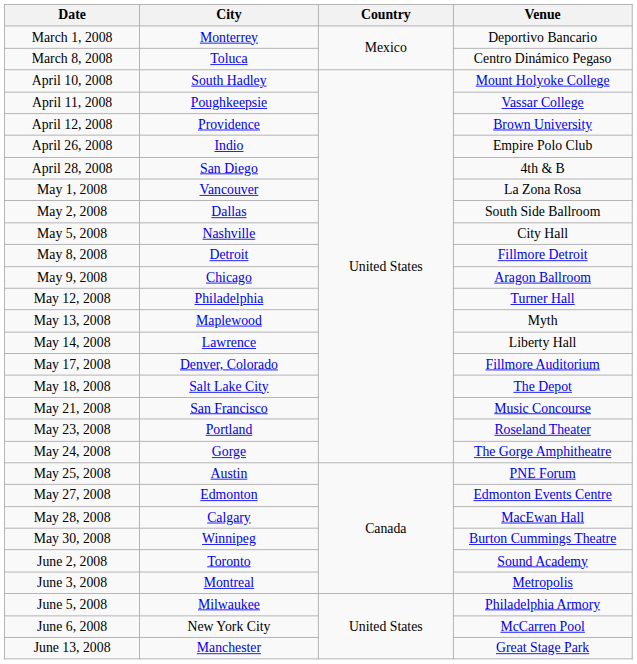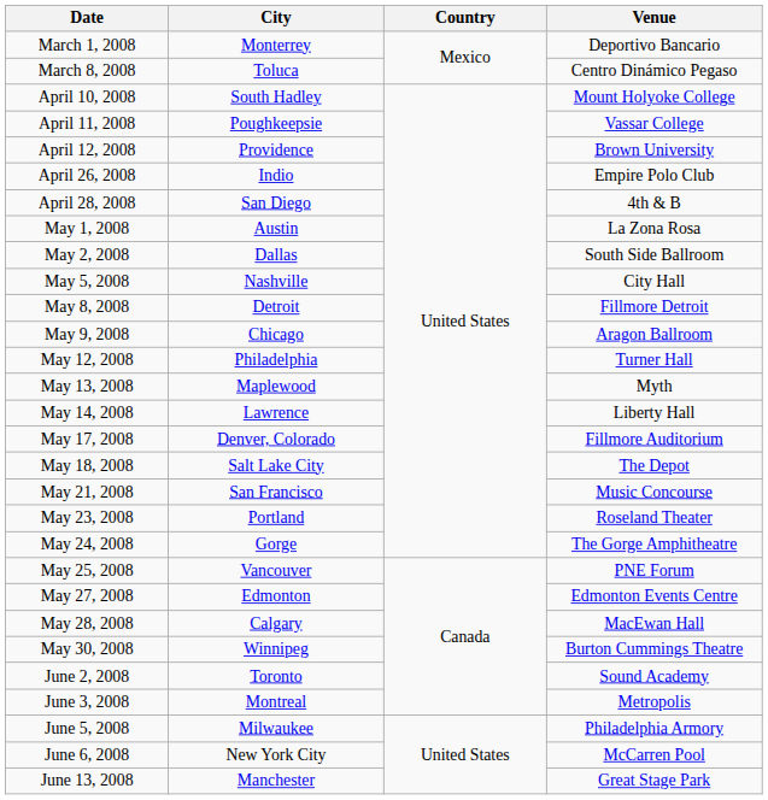May 1, 2008 | City: Vancouver -> Austin
May 25, 2008 | City: Austin -> Vancouver
